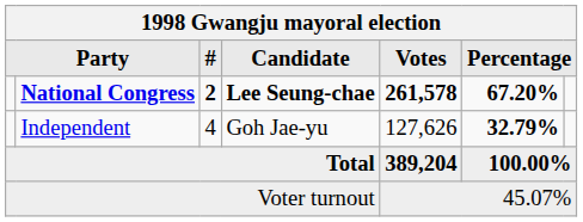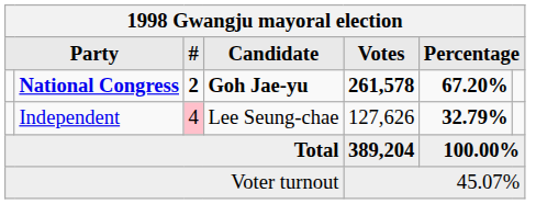National Congress | Candidate: Lee Seung-chae -> Goh Jae-yu
Independent | #: no background -> pink background
Independent | Candidate: Goh Jae-yu -> Lee Seung-chae
